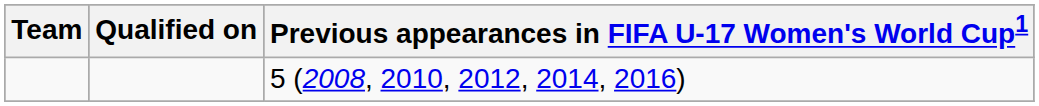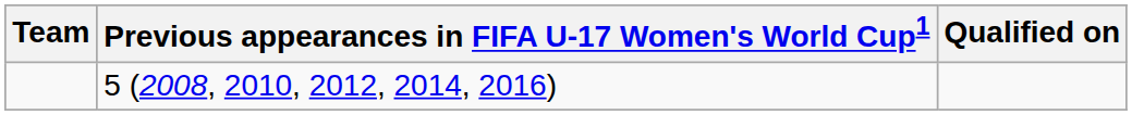columns swapped: Qualified on <-> Previous appearances in FIFA U-17 Women's World Cup1
